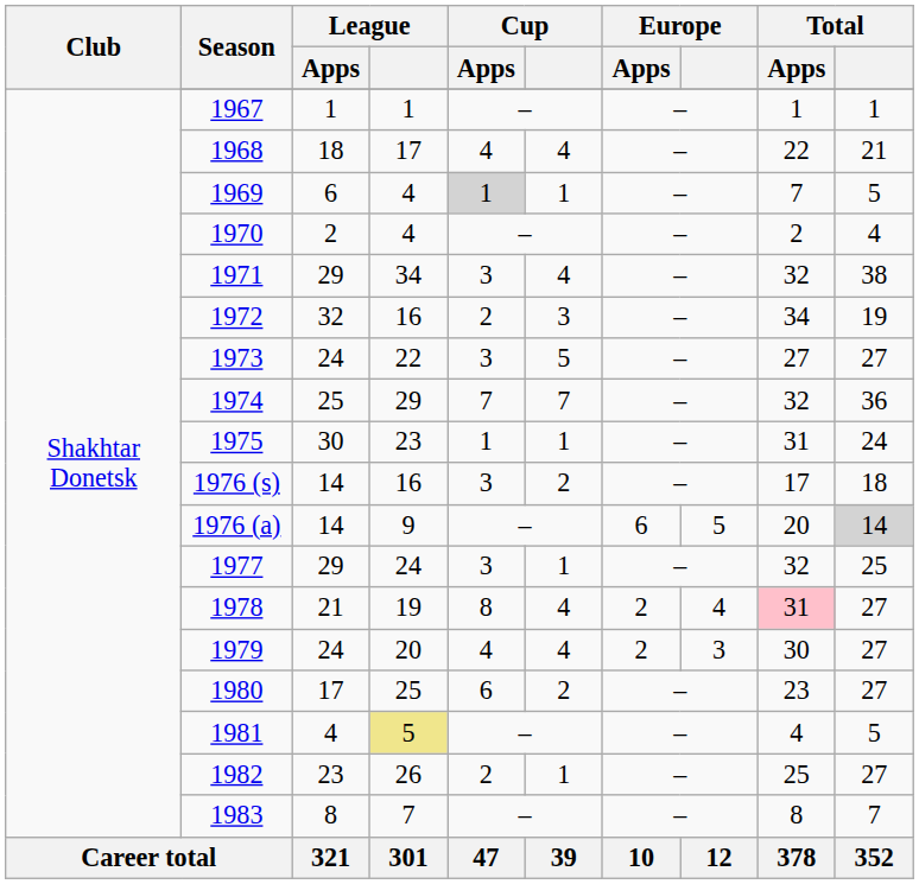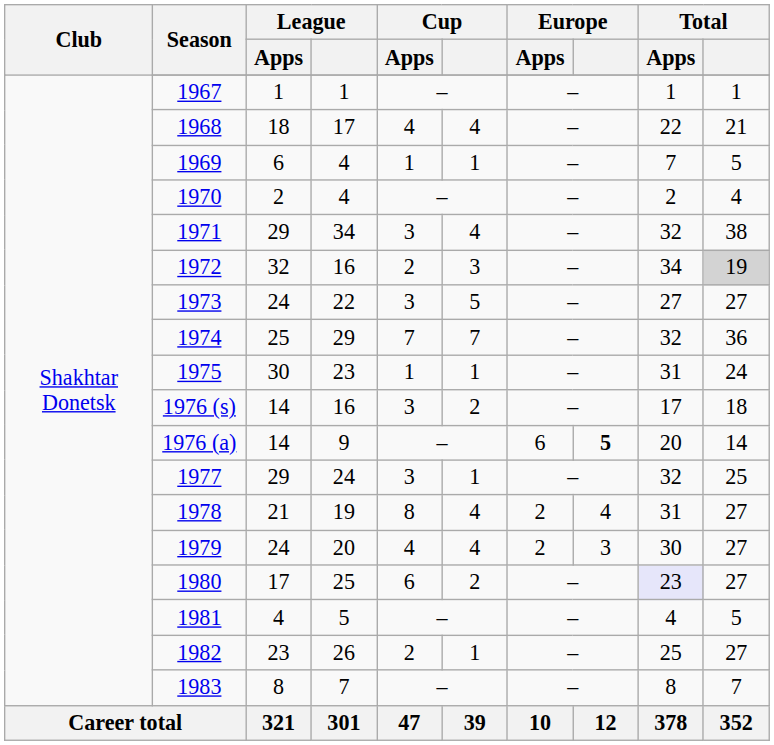1969 | Cup / Apps: lightgrey background -> no background
1972 | Total: no background -> lightgrey background
1976 (a) | Europe: normal -> bold
1976 (a) | Total: lightgrey background -> no background
1978 | Total / Apps: pink background -> no background
1980 | Total / Apps: no background -> lavender background
1981 | League: khaki background -> no background
